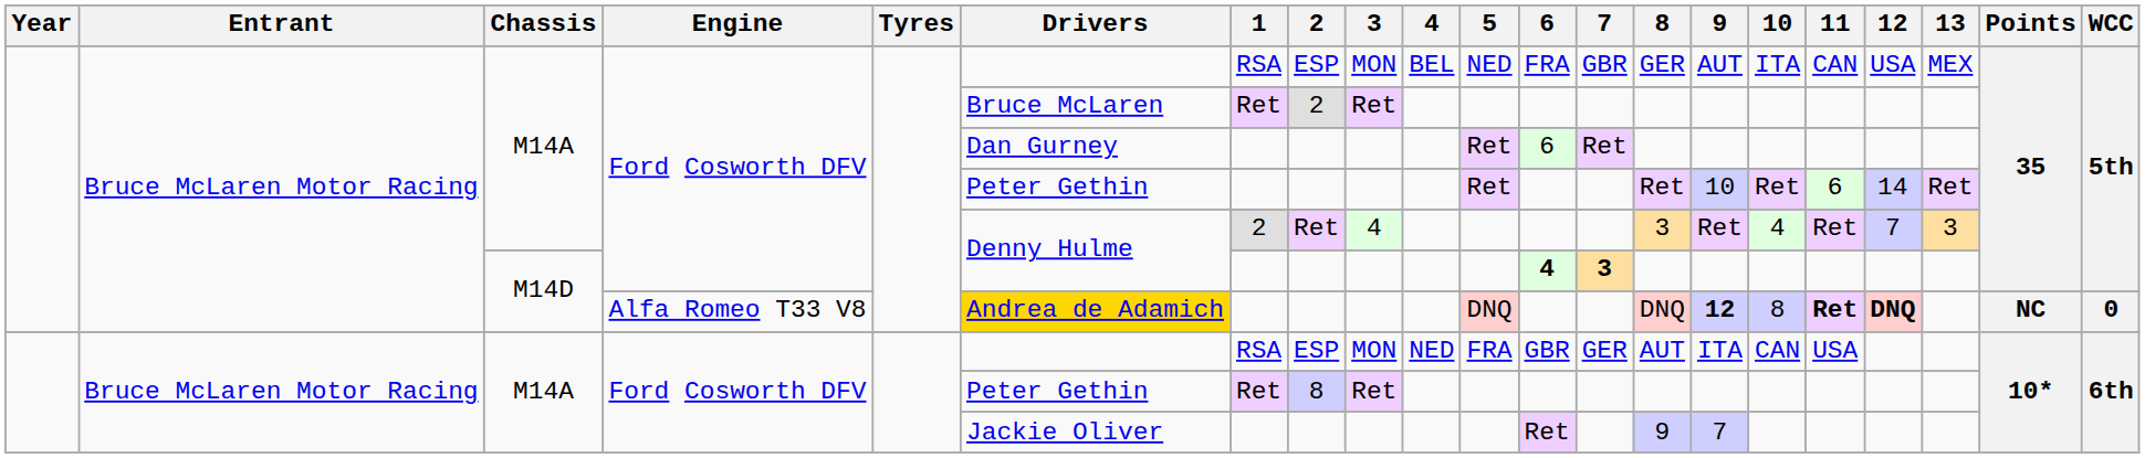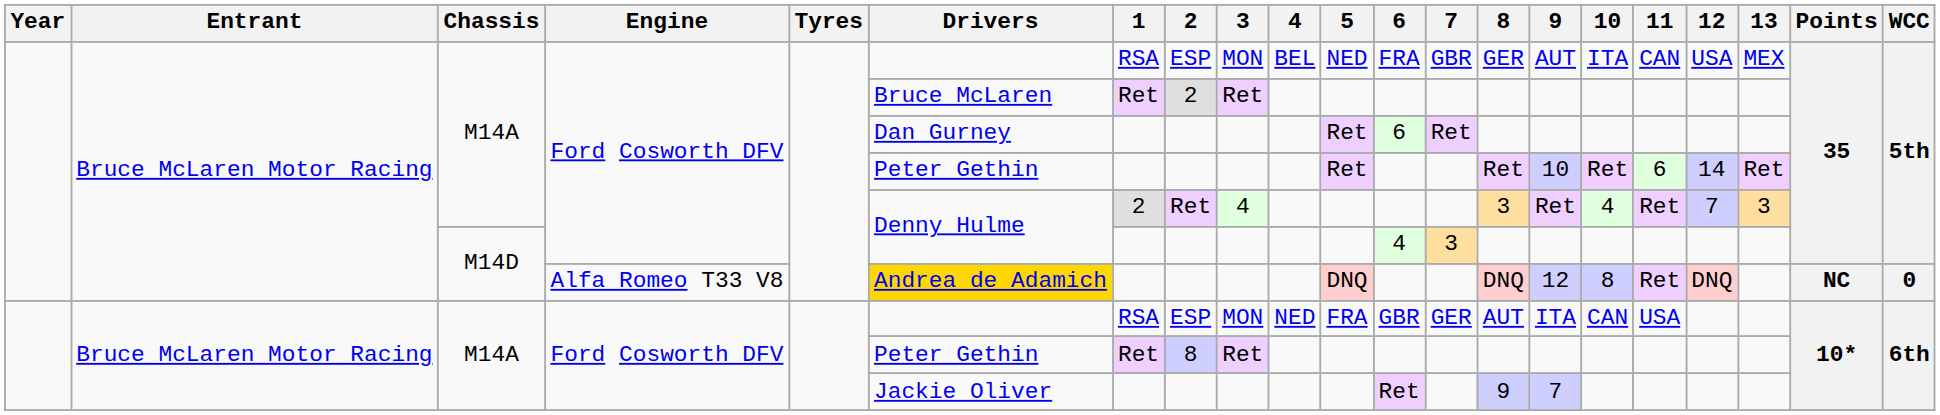M14D / Ford Cosworth DFV | 6: bold -> normal
M14D / Ford Cosworth DFV | 7: bold -> normal
M14D / Alfa Romeo T33 V8 | 9: bold -> normal
M14D / Alfa Romeo T33 V8 | 11: bold -> normal
M14D / Alfa Romeo T33 V8 | 12: bold -> normal
